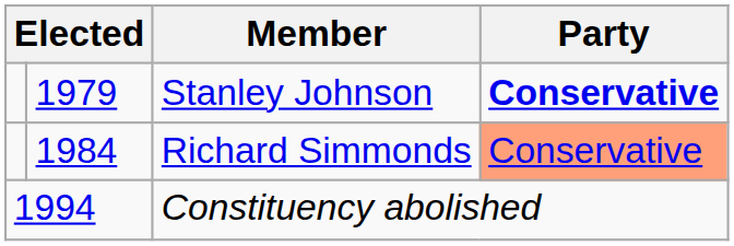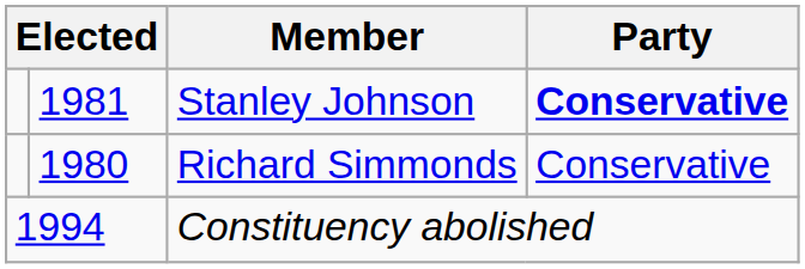Stanley Johnson | column 2: 1979 -> 1981
Richard Simmonds | column 2: 1984 -> 1980
Richard Simmonds | Party: lightsalmon background -> no background
